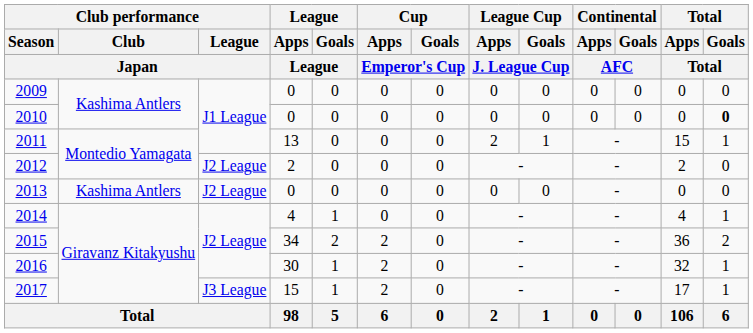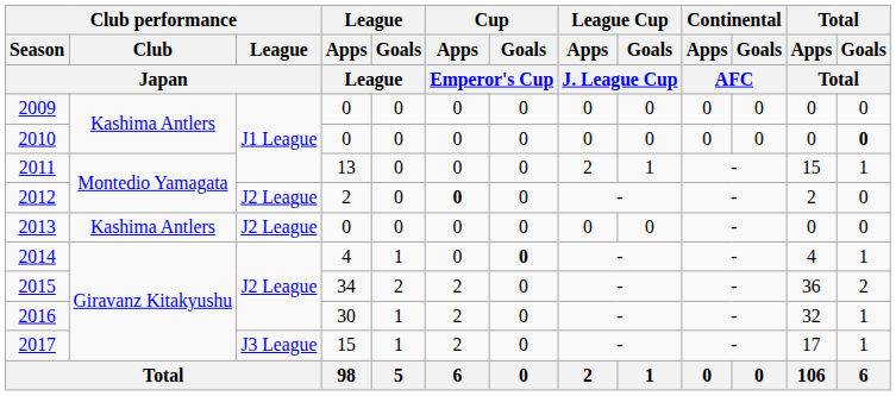2012 | Cup / Apps / Emperor's Cup: normal -> bold
2014 | Cup / Goals / Emperor's Cup: normal -> bold
